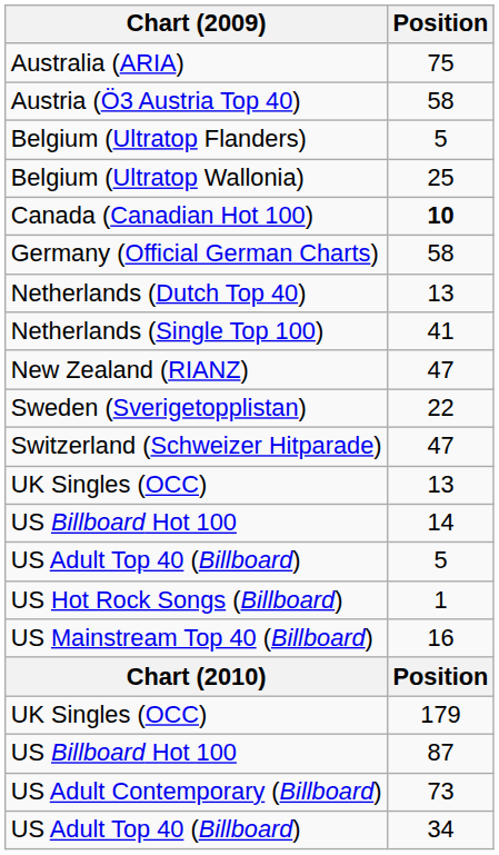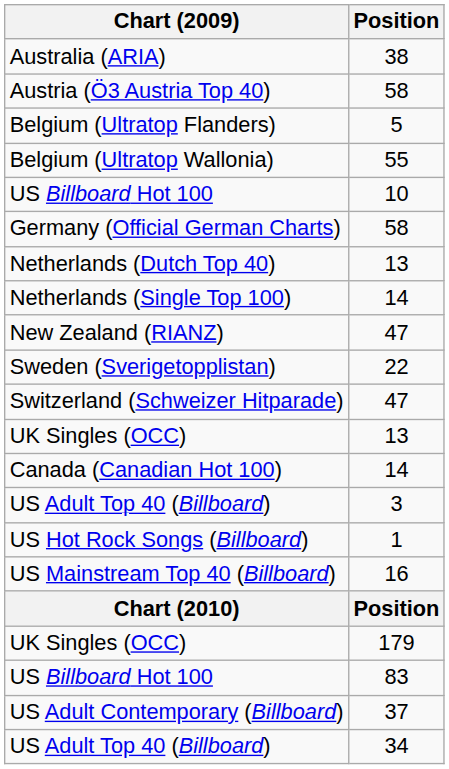row 2 | Position: 75 -> 38
row 5 | Position: 25 -> 55
row 6 | Chart (2009): Canada (Canadian Hot 100) -> US Billboard Hot 100
row 6 | Position: bold -> normal
row 9 | Position: 41 -> 14
row 14 | Chart (2009): US Billboard Hot 100 -> Canada (Canadian Hot 100)
row 15 | Position: 5 -> 3
row 20 | Position: 87 -> 83
row 21 | Position: 73 -> 37
